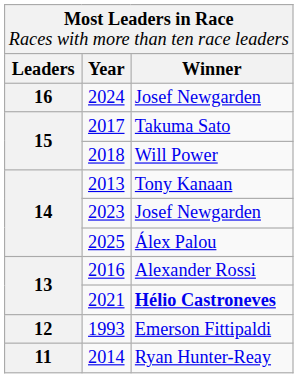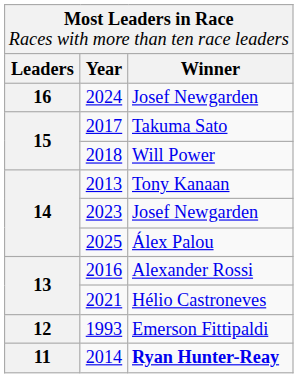Hélio Castroneves | column 3: bold -> normal
Ryan Hunter-Reay | column 3: normal -> bold
